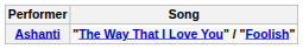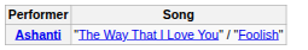Ashanti | Song: bold -> normal
